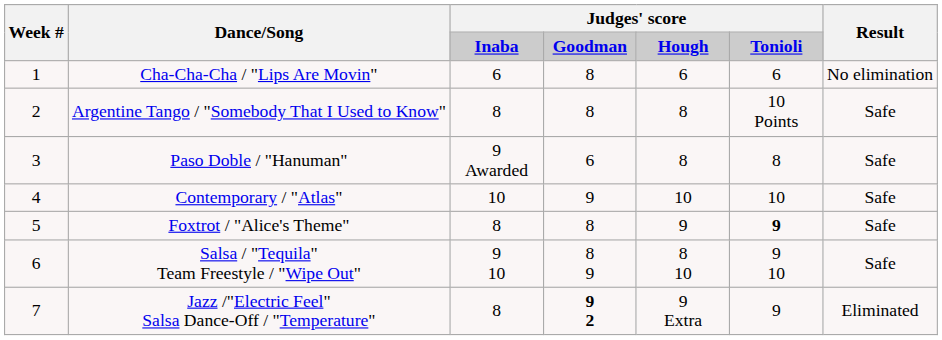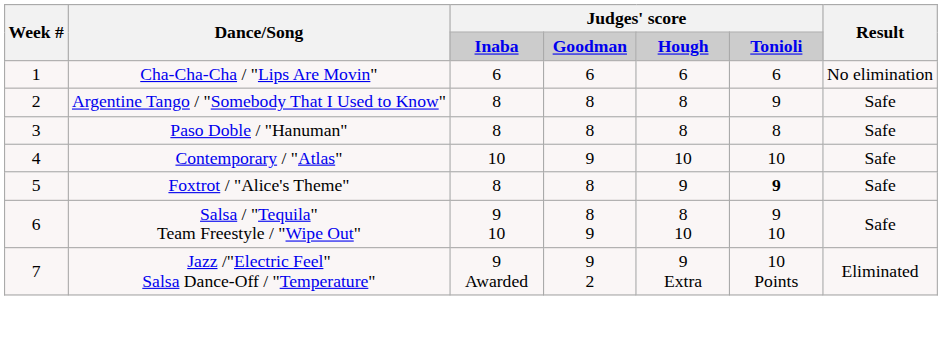Cha-Cha-Cha / "Lips Are Movin" | column 4: 8 -> 6
Argentine Tango / "Somebody That I Used to Know" | column 6: 10 Points -> 9
Paso Doble / "Hanuman" | column 3: 9 Awarded -> 8
Paso Doble / "Hanuman" | column 4: 6 -> 8
Jazz /"Electric Feel" Salsa Dance-Off / "Temperature" | column 3: 8 -> 9 Awarded
Jazz /"Electric Feel" Salsa Dance-Off / "Temperature" | column 4: bold -> normal
Jazz /"Electric Feel" Salsa Dance-Off / "Temperature" | column 6: 9 -> 10 Points
